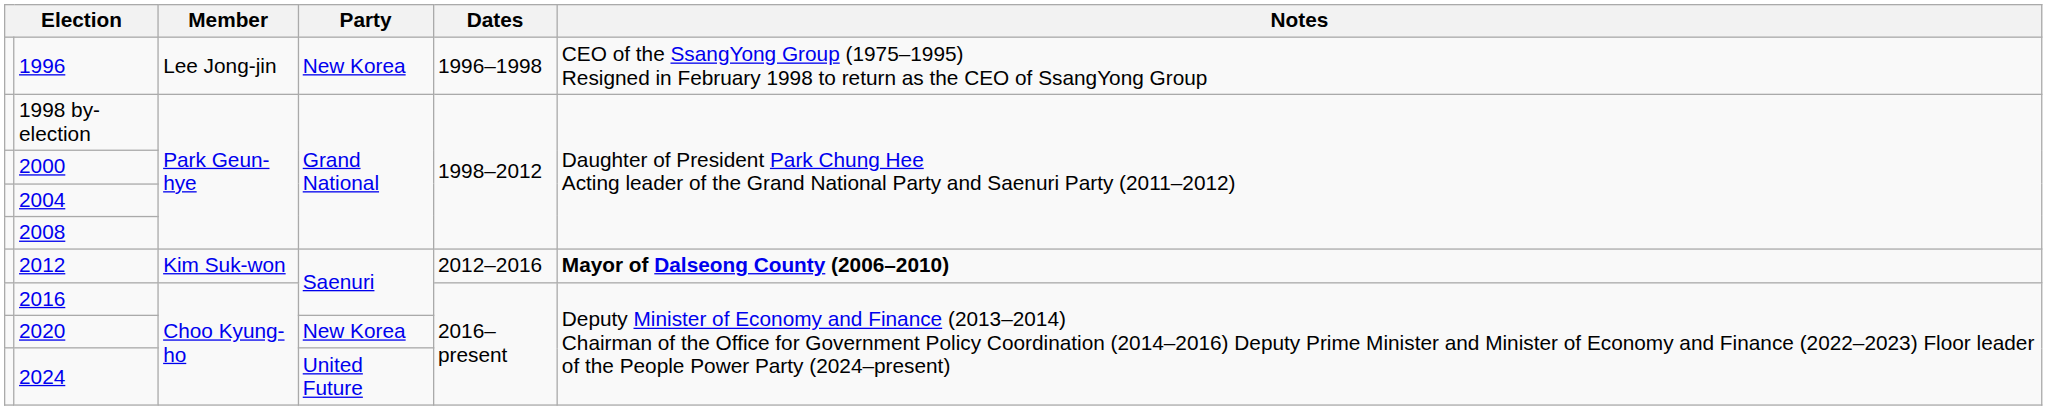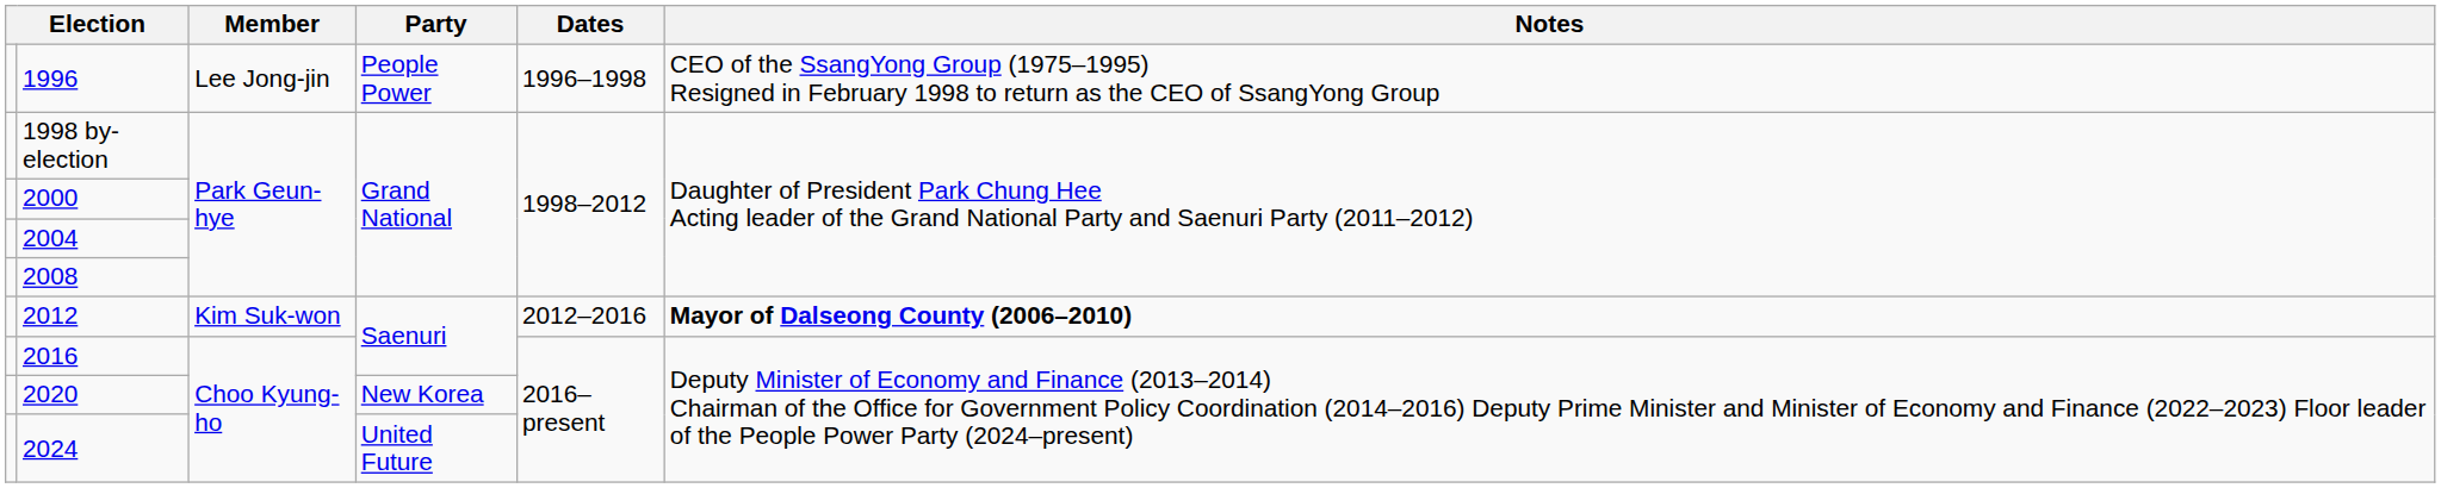1996 | Party: New Korea -> People Power
